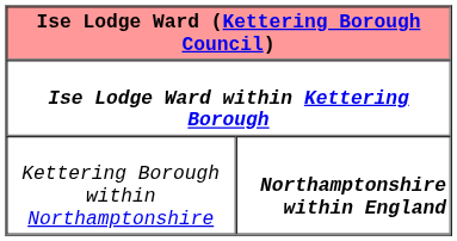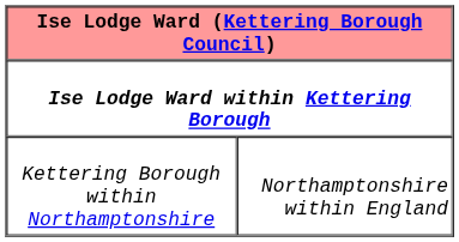Kettering Borough within Northamptonshire | column 2: bold -> normal
